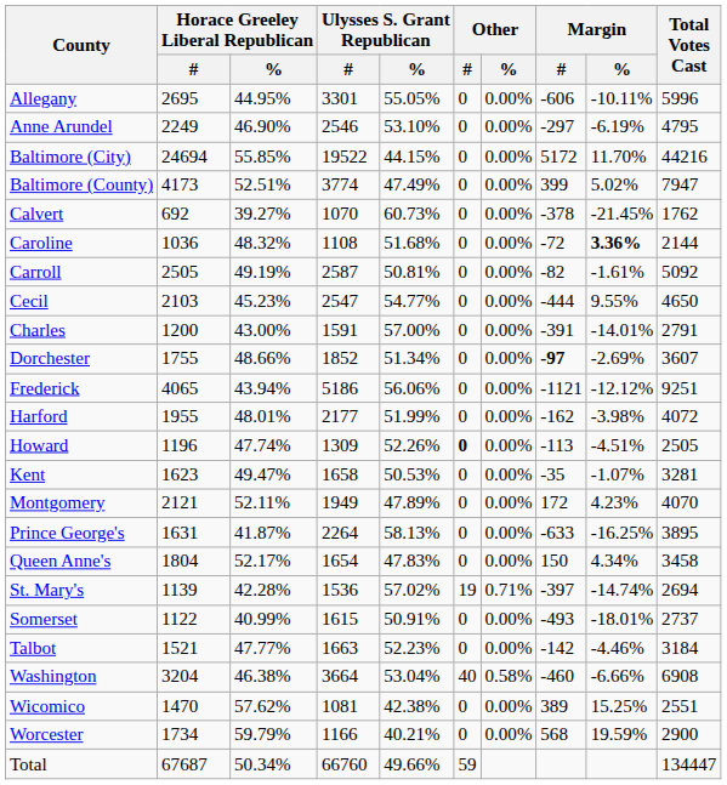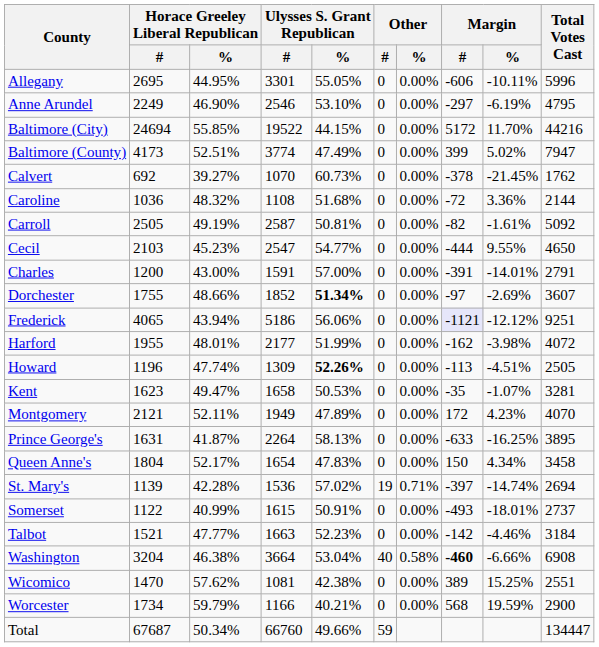Caroline | Margin / %: bold -> normal
Dorchester | Ulysses S. Grant Republican / %: normal -> bold
Dorchester | Margin / #: bold -> normal
Frederick | Margin / #: no background -> lavender background
Howard | Ulysses S. Grant Republican / %: normal -> bold
Howard | Other / #: bold -> normal
Washington | Margin / #: normal -> bold
